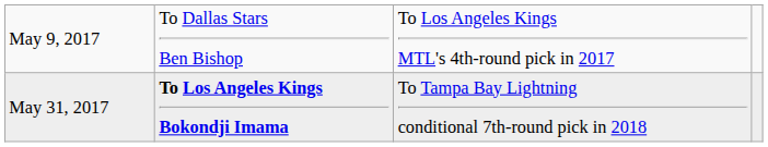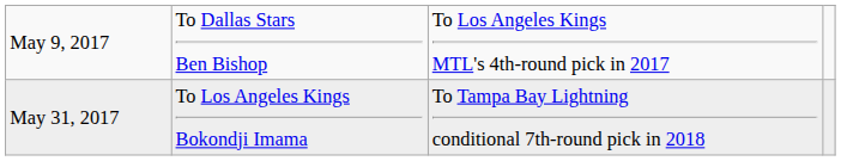May 31, 2017 | column 2: bold -> normal
